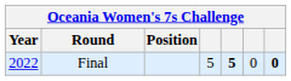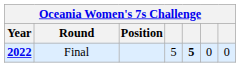Final | Year: normal -> bold
Final | column 7: bold -> normal
